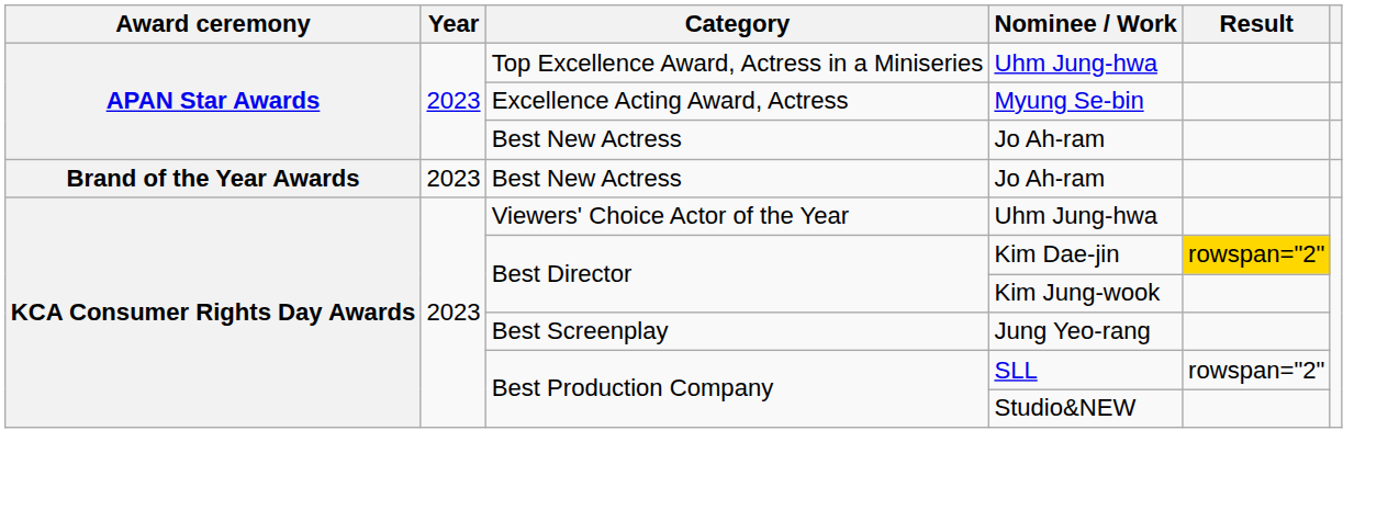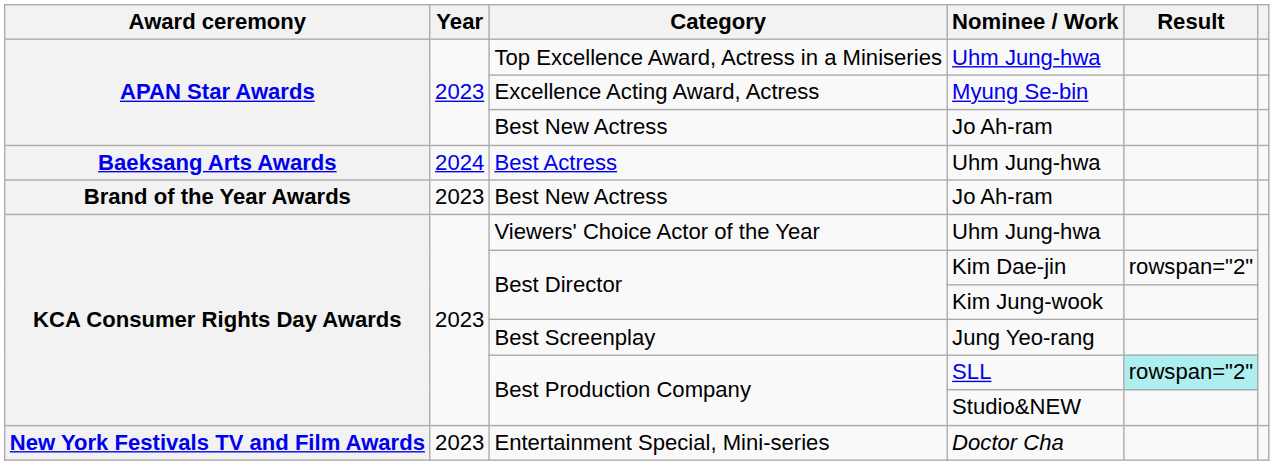+ row: Baeksang Arts Awards | 2024 | Best Actress | Uhm Jung-hwa
Best Director / Kim Dae-jin | Result: gold background -> no background
Best Production Company / SLL | Result: no background -> paleturquoise background
+ row: New York Festivals TV and Film Awards | 2023 | Entertainment Special, Mini-series | Doctor Cha
